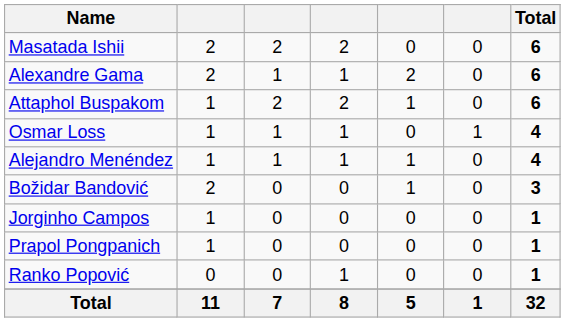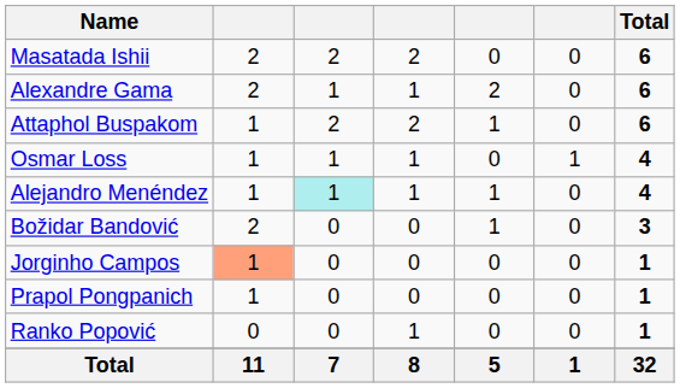Alejandro Menéndez | column 3: no background -> paleturquoise background
Jorginho Campos | column 2: no background -> lightsalmon background
